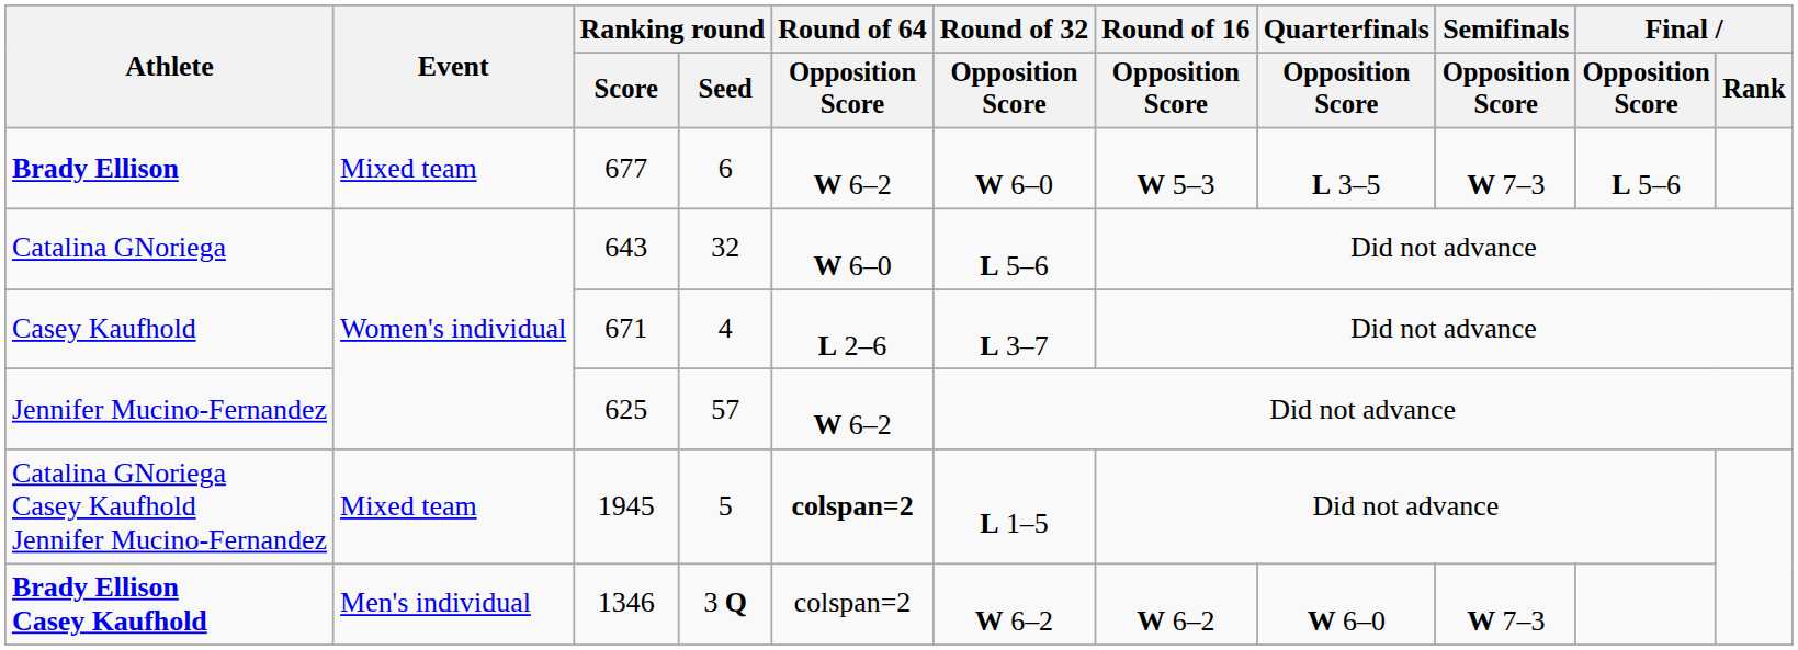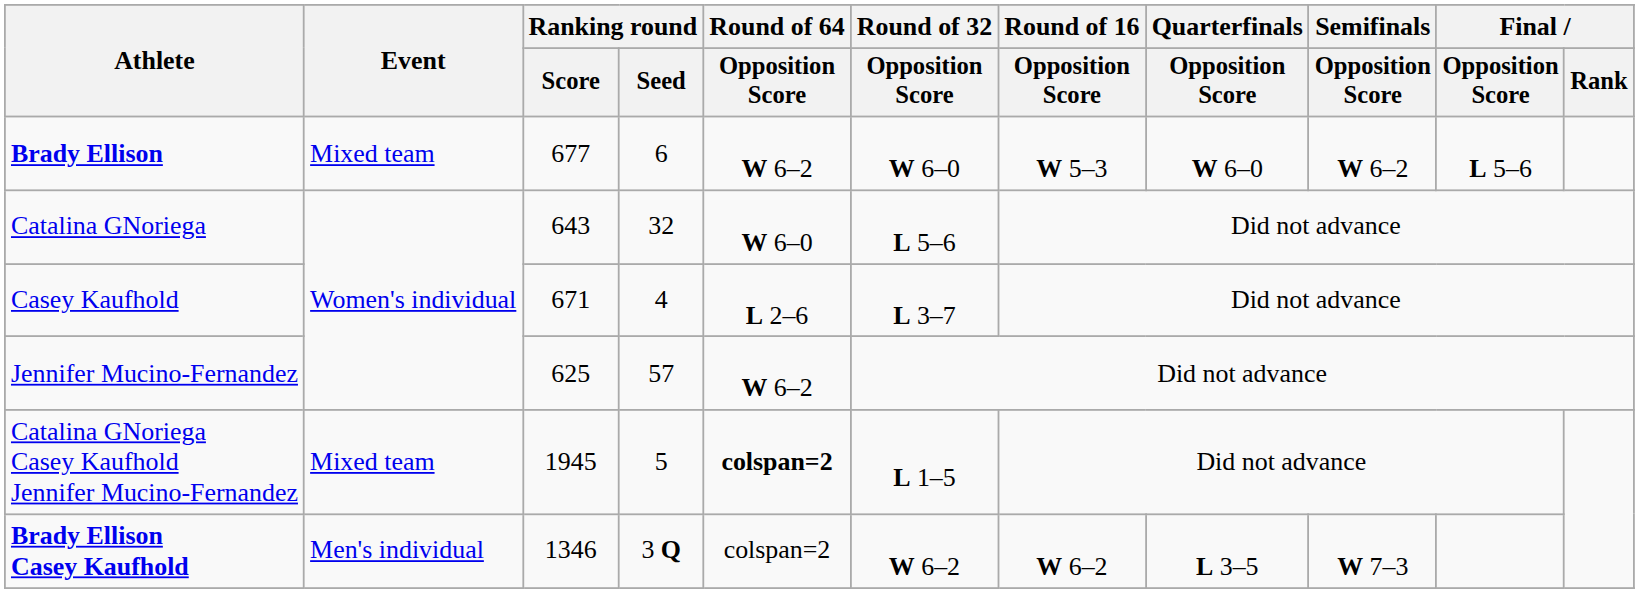Brady Ellison | Quarterfinals / Opposition Score: L 3–5 -> W 6–0
Brady Ellison | Semifinals / Opposition Score: W 7–3 -> W 6–2
Brady Ellison Casey Kaufhold | Quarterfinals / Opposition Score: W 6–0 -> L 3–5
